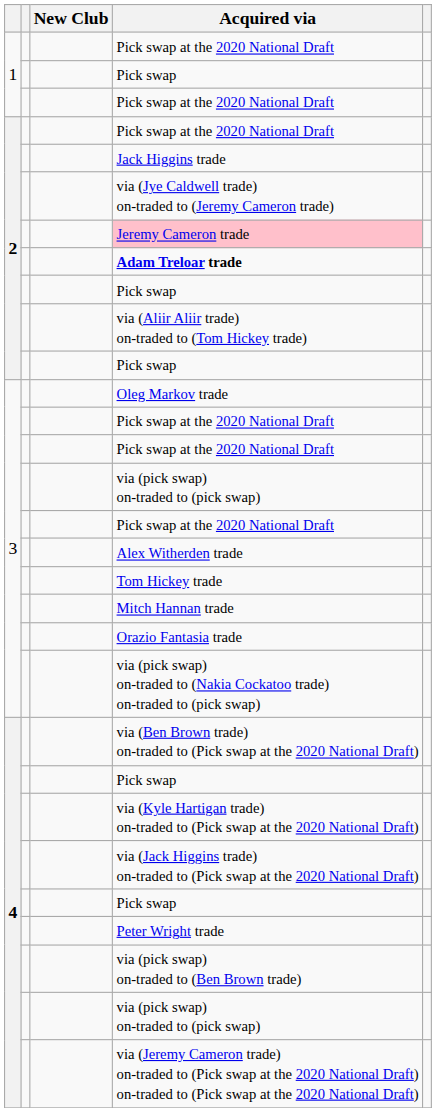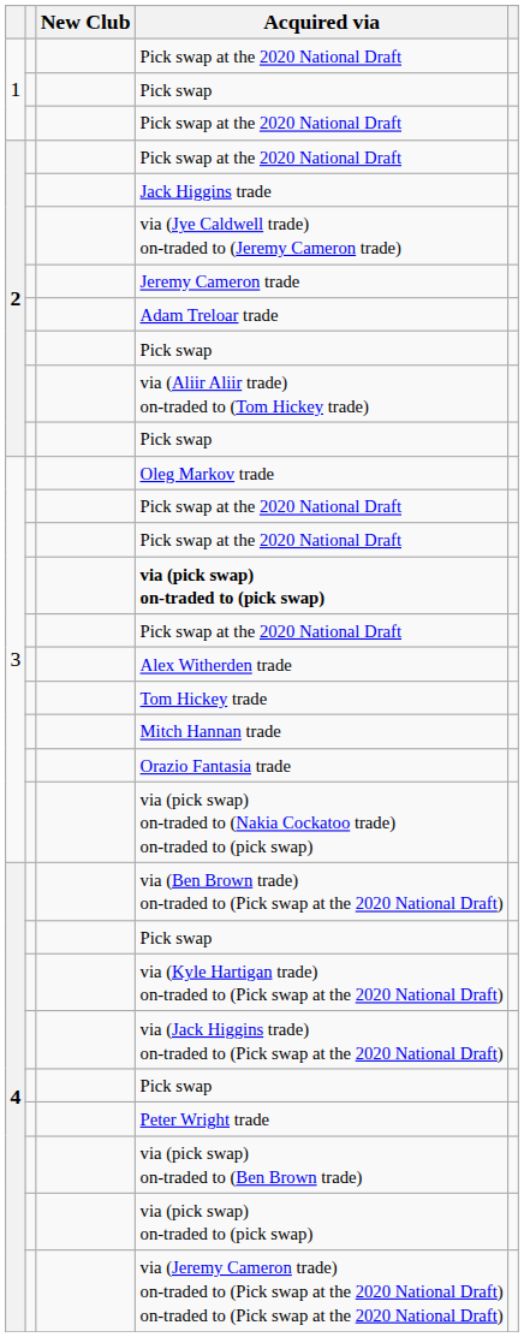Jeremy Cameron trade | Acquired via: pink background -> no background
Adam Treloar trade | Acquired via: bold -> normal
3 / via (pick swap) on-traded to (pick swap) | Acquired via: normal -> bold
